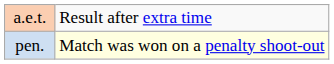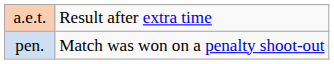pen. | column 2: lightyellow background -> no background
